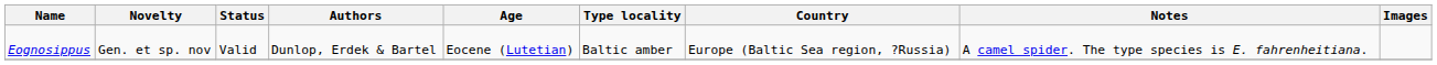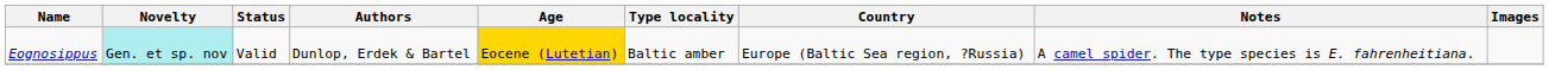Eognosippus | Novelty: no background -> paleturquoise background
Eognosippus | Age: no background -> gold background
